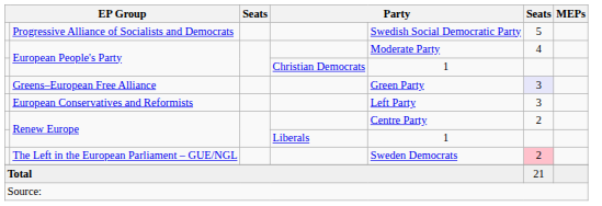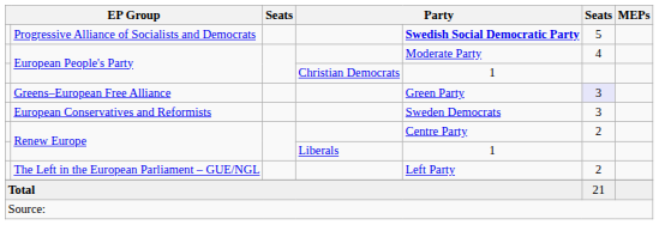Progressive Alliance of Socialists and Democrats | column 5: normal -> bold
European Conservatives and Reformists | column 5: Left Party -> Sweden Democrats
The Left in the European Parliament – GUE/NGL | column 5: Sweden Democrats -> Left Party
The Left in the European Parliament – GUE/NGL | column 6: pink background -> no background
